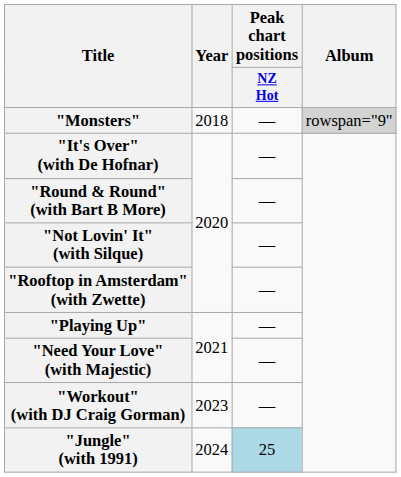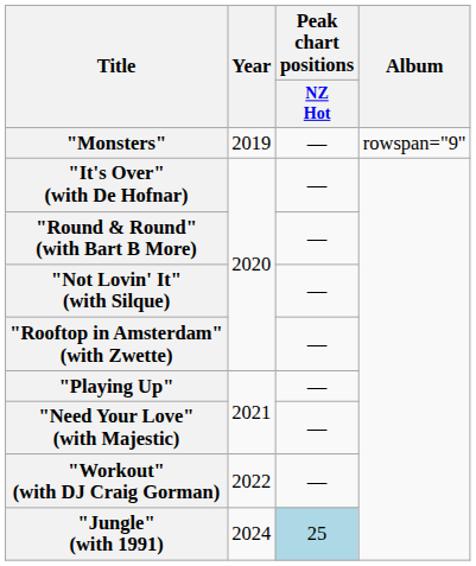"Monsters" | Year: 2018 -> 2019
"Monsters" | Album: lightgrey background -> no background
"Workout" (with DJ Craig Gorman) | Year: 2023 -> 2022
